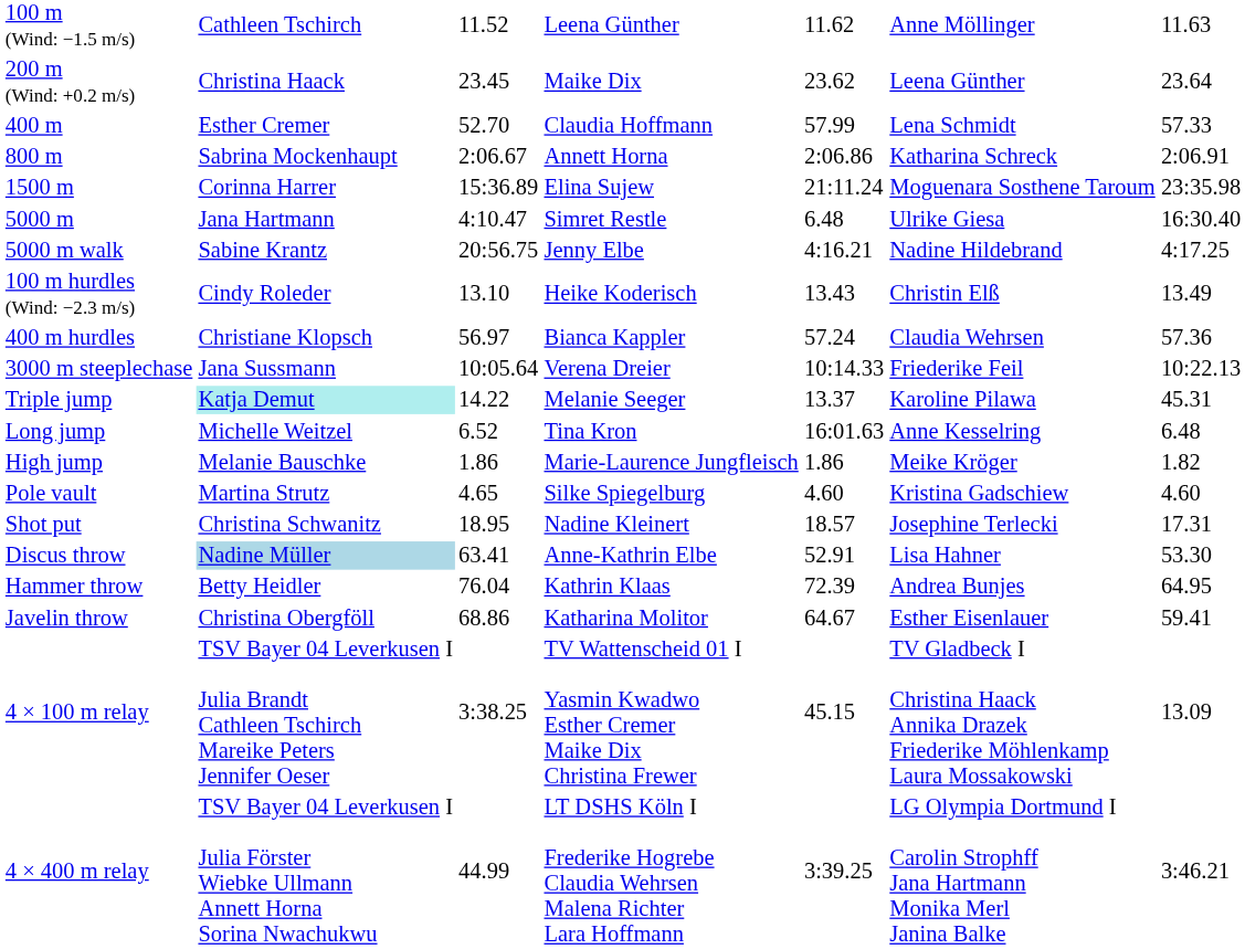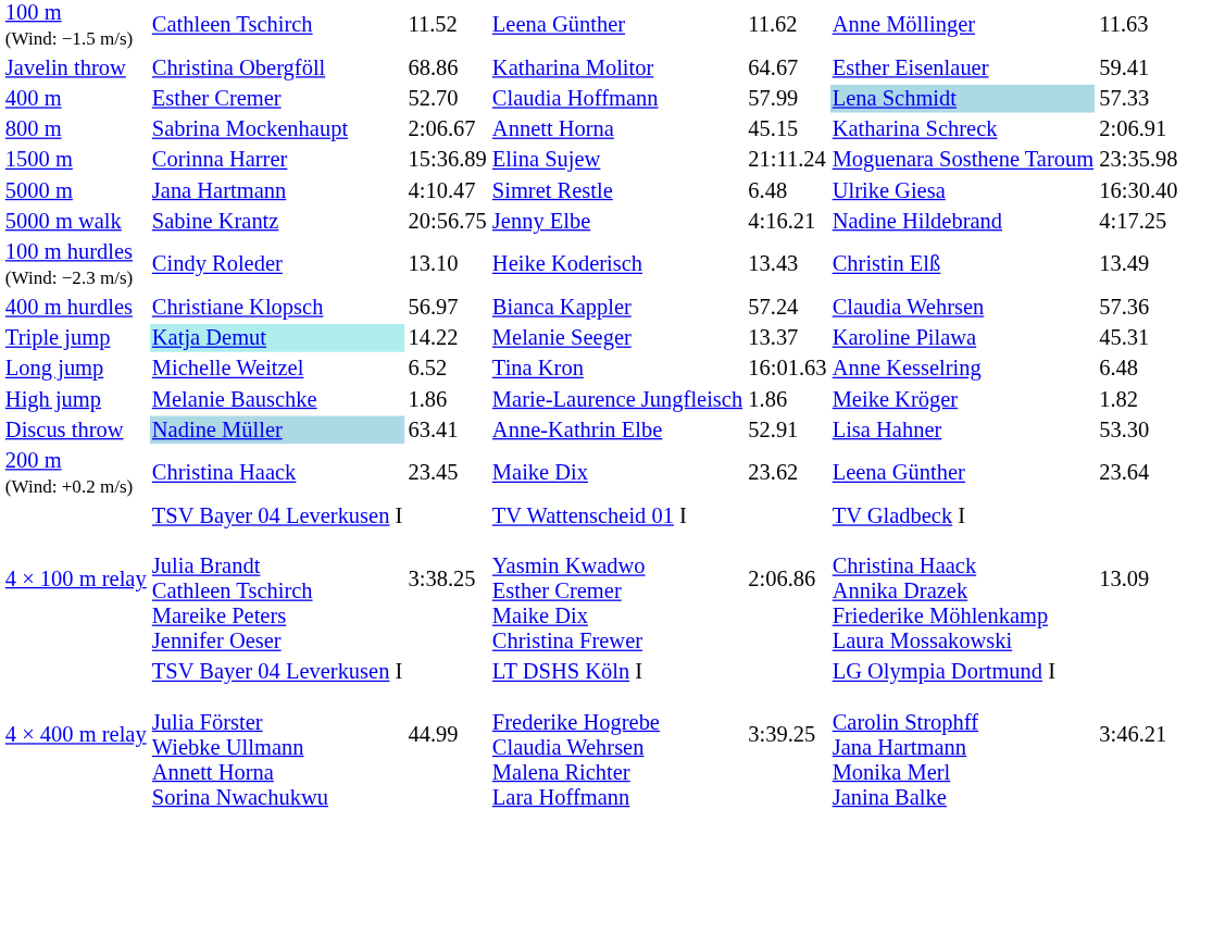rows swapped: 200 m (Wind: +0.2 m/s) <-> Javelin throw
400 m | column 6: no background -> lightblue background
800 m | column 5: 2:06.86 -> 45.15
- row: 3000 m steeplechase | Jana Sussmann | 10:05.64 | Verena Dreier | 10:14.33 | Friederike Feil | 10:22.13
- row: Pole vault | Martina Strutz | 4.65 | Silke Spiegelburg | 4.60 | Kristina Gadschiew | 4.60
- row: Shot put | Christina Schwanitz | 18.95 | Nadine Kleinert | 18.57 | Josephine Terlecki | 17.31
- row: Hammer throw | Betty Heidler | 76.04 | Kathrin Klaas | 72.39 | Andrea Bunjes | 64.95
4 × 100 m relay | column 5: 45.15 -> 2:06.86
